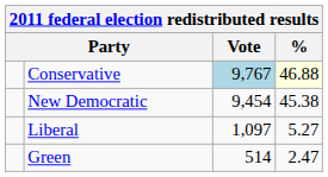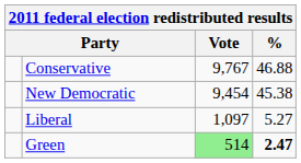Conservative | Vote: lightblue background -> no background
Conservative | %: lightyellow background -> no background
Green | Vote: no background -> lightgreen background
Green | %: normal -> bold
